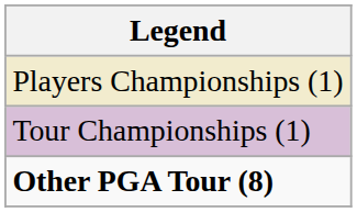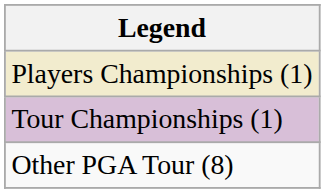row 4 | column 1: bold -> normal
